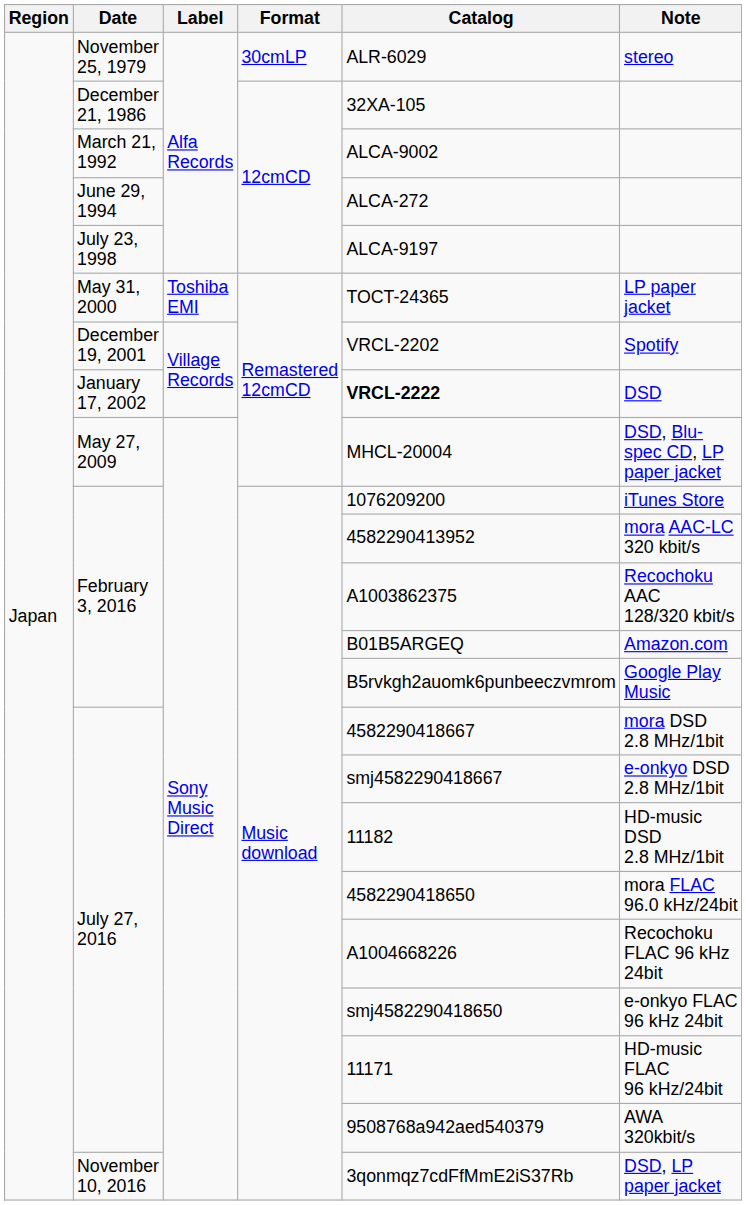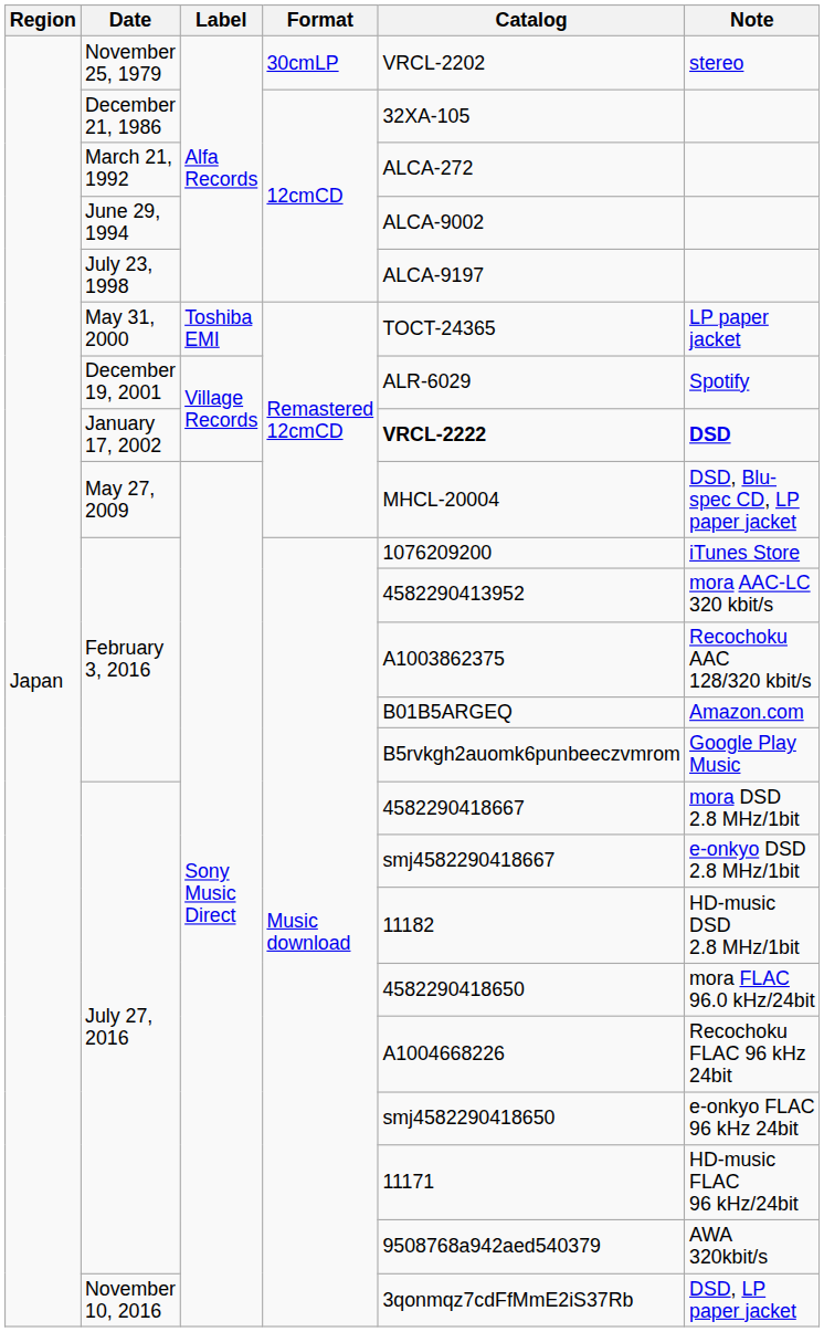November 25, 1979 | Catalog: ALR-6029 -> VRCL-2202
March 21, 1992 | Catalog: ALCA-9002 -> ALCA-272
June 29, 1994 | Catalog: ALCA-272 -> ALCA-9002
December 19, 2001 | Catalog: VRCL-2202 -> ALR-6029
January 17, 2002 | Note: normal -> bold
